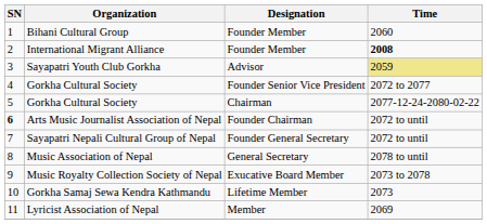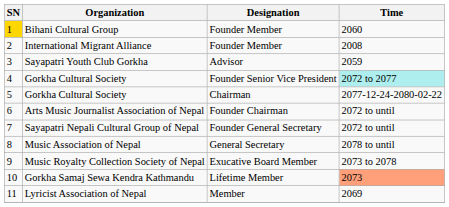Bihani Cultural Group | SN: no background -> gold background
International Migrant Alliance | Time: bold -> normal
Sayapatri Youth Club Gorkha | Time: khaki background -> no background
Gorkha Cultural Society / Founder Senior Vice President | Time: no background -> paleturquoise background
Arts Music Journalist Association of Nepal | SN: bold -> normal
Gorkha Samaj Sewa Kendra Kathmandu | Time: no background -> lightsalmon background
